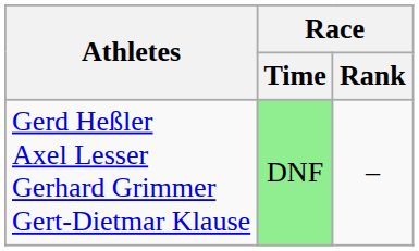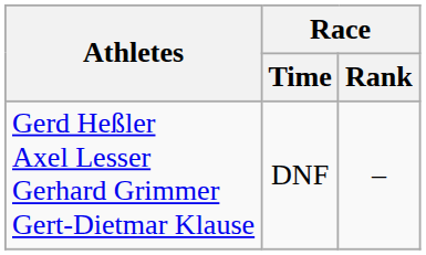Gerd Heßler Axel Lesser Gerhard Grimmer Gert-Dietmar Klause | Race / Time: lightgreen background -> no background
